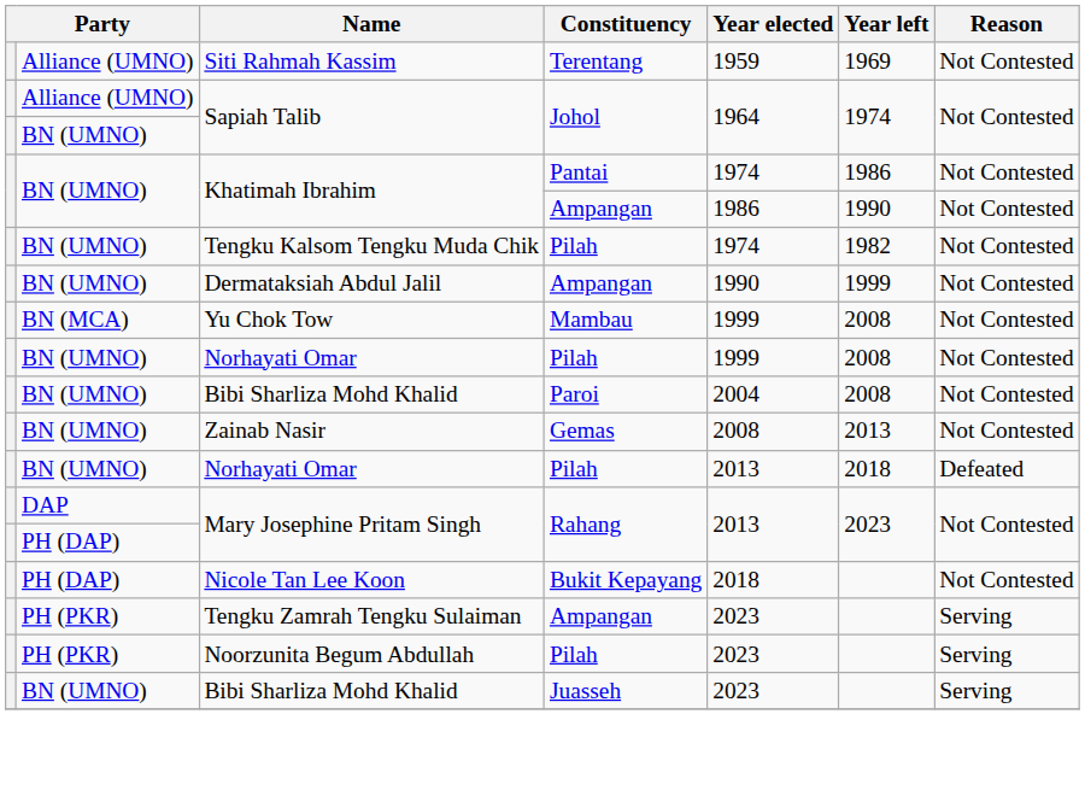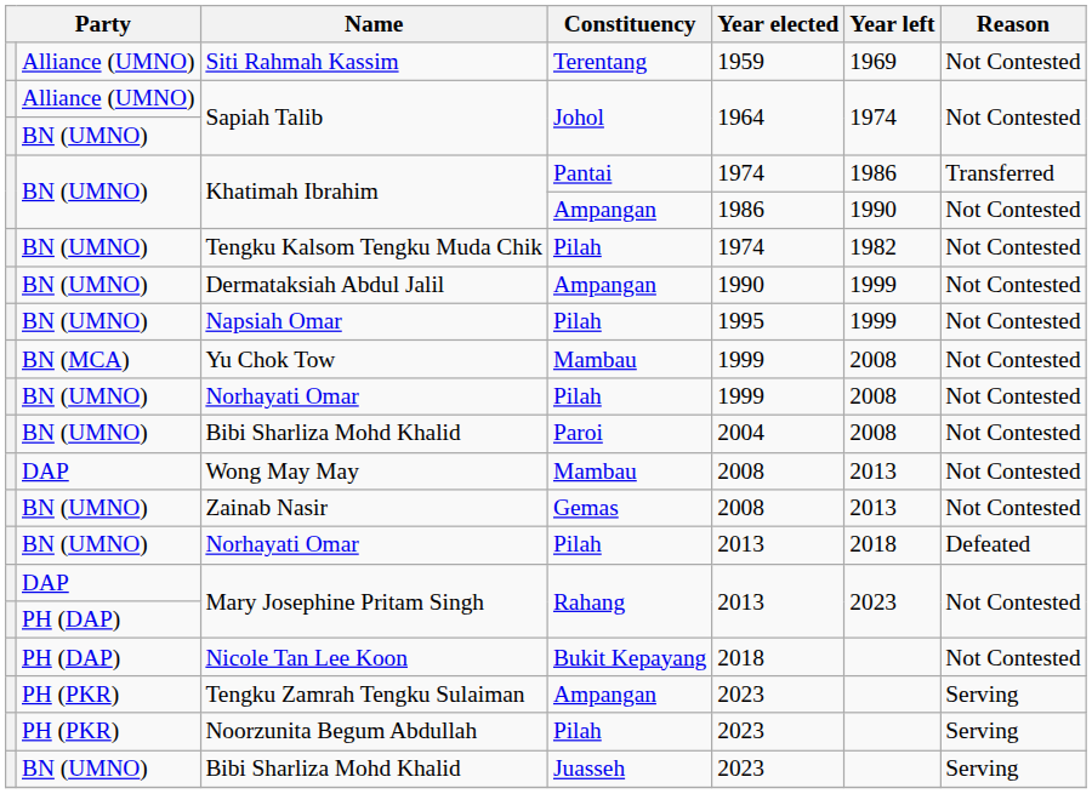Khatimah Ibrahim / Pantai | Reason: Not Contested -> Transferred
+ row: BN (UMNO) | Napsiah Omar | Pilah | 1995 | 1999 | Not Contested
+ row: DAP | Wong May May | Mambau | 2008 | 2013 | Not Contested
